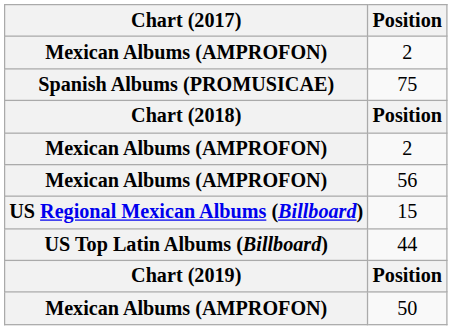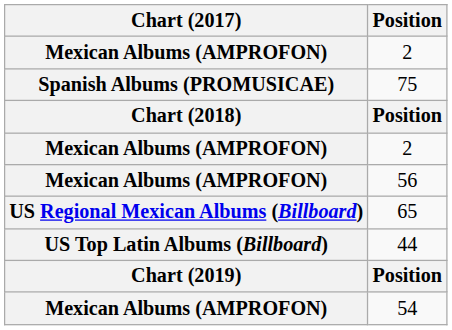row 7 | Position: 15 -> 65
row 10 | Position: 50 -> 54
